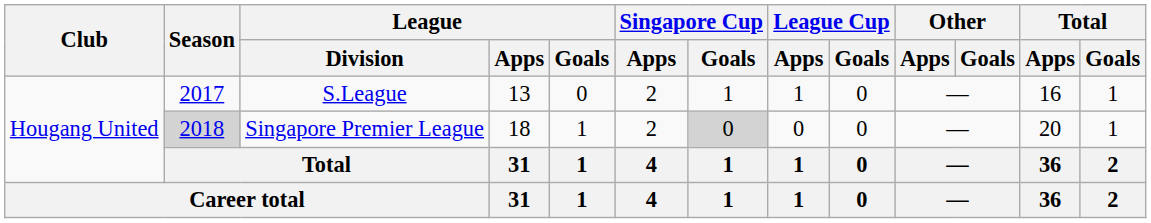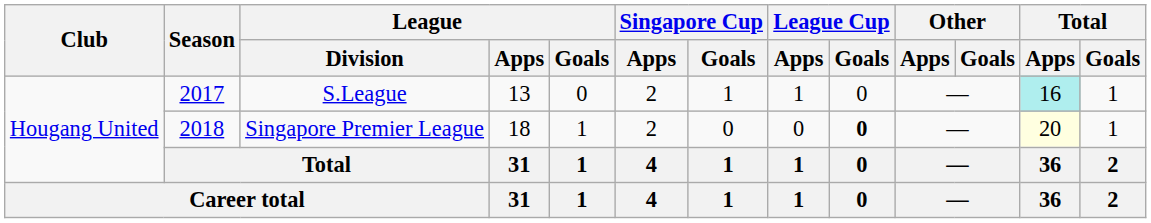S.League | Total / Apps: no background -> paleturquoise background
Singapore Premier League | Season: lightgrey background -> no background
Singapore Premier League | Singapore Cup / Goals: lightgrey background -> no background
Singapore Premier League | League Cup / Goals: normal -> bold
Singapore Premier League | Total / Apps: no background -> lightyellow background
